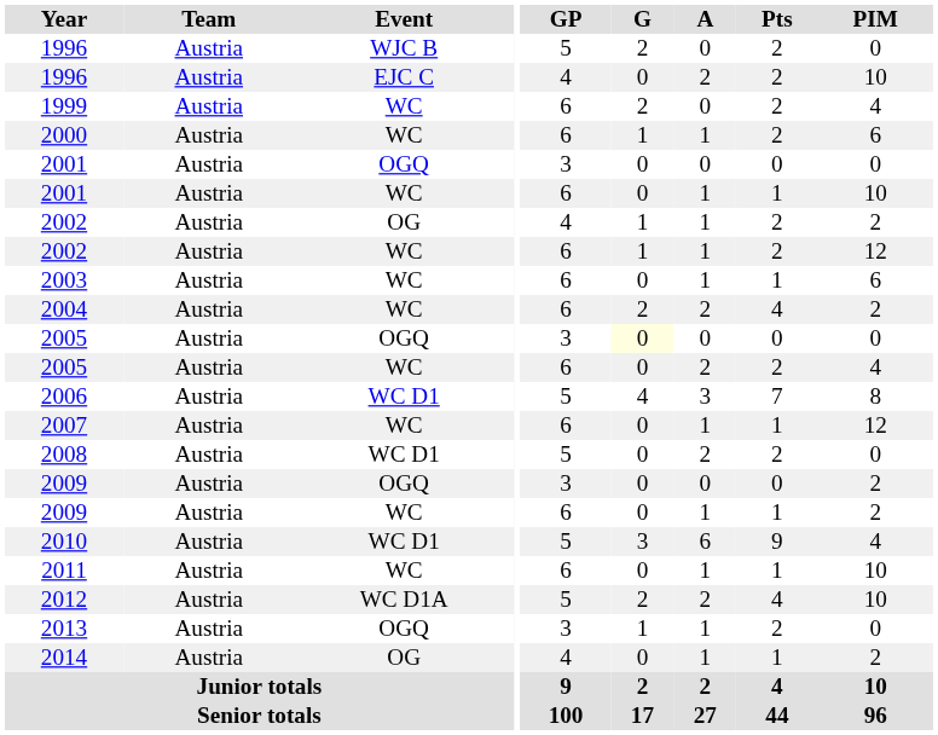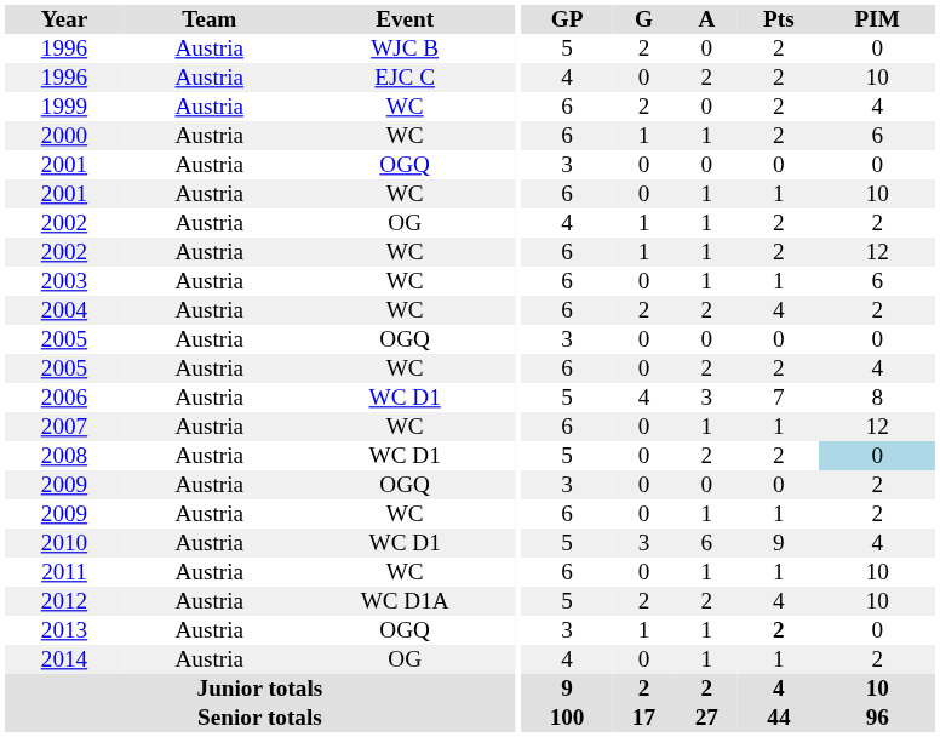2005 / OGQ | G: lightyellow background -> no background
2008 | PIM: no background -> lightblue background
2013 | Pts: normal -> bold
